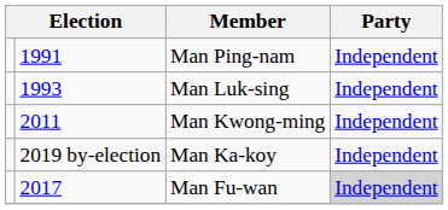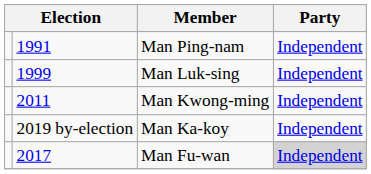Man Luk-sing | column 2: 1993 -> 1999
